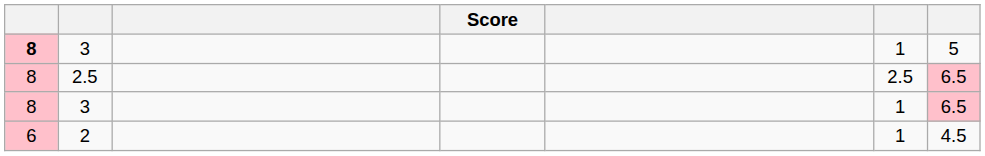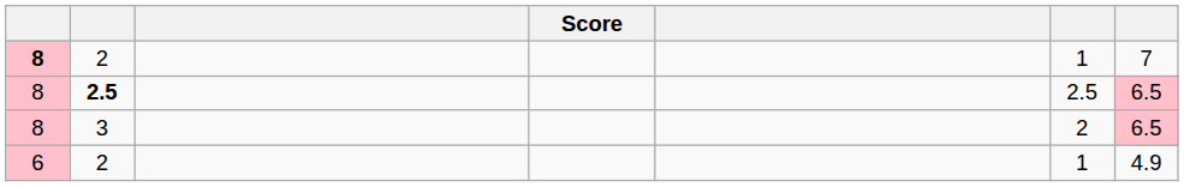row 2 | column 2: 3 -> 2
row 2 | column 7: 5 -> 7
row 3 | column 2: normal -> bold
row 4 | column 6: 1 -> 2
row 5 | column 7: 4.5 -> 4.9
